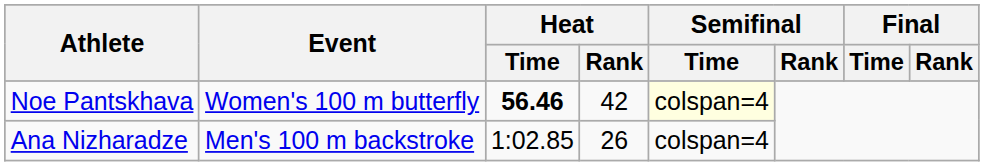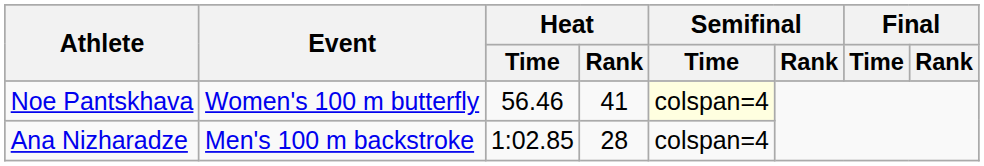Noe Pantskhava | Heat / Time: bold -> normal
Noe Pantskhava | Heat / Rank: 42 -> 41
Ana Nizharadze | Heat / Rank: 26 -> 28
